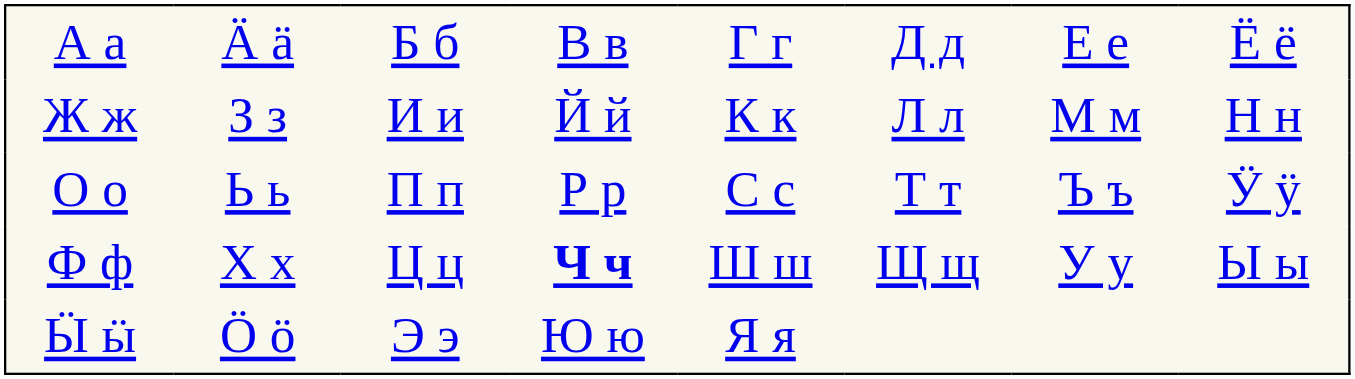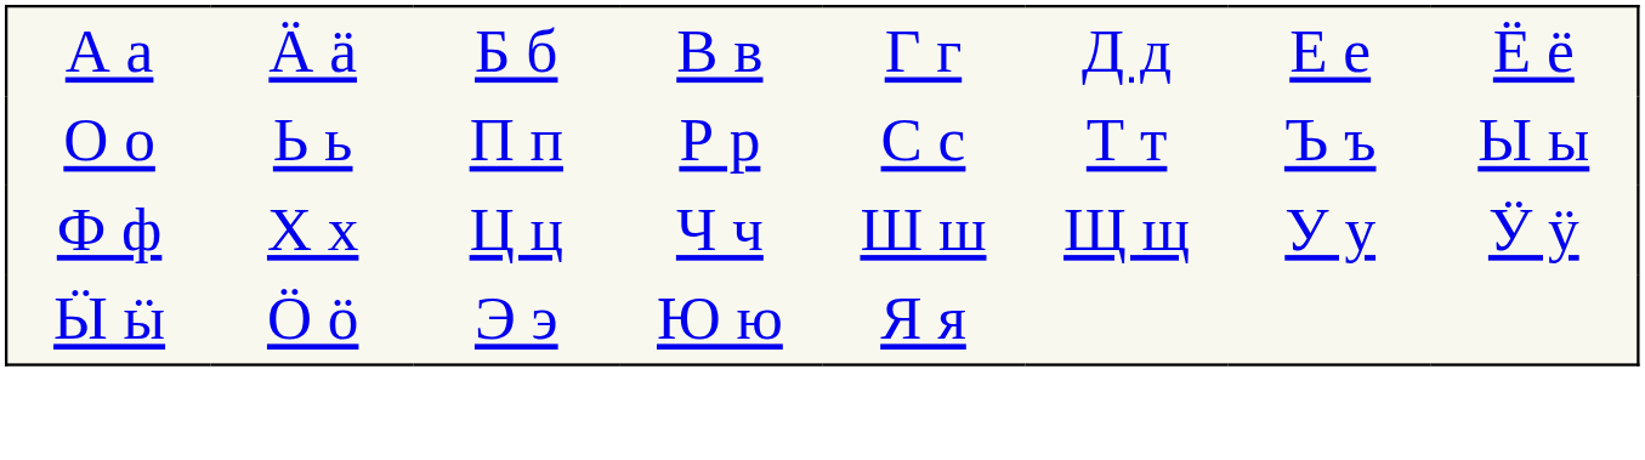- row: Ж ж | З з | И и | Й й | К к | Л л | М м | Н н
О о | column 8: Ӱ ӱ -> Ы ы
Ф ф | column 4: bold -> normal
Ф ф | column 8: Ы ы -> Ӱ ӱ
